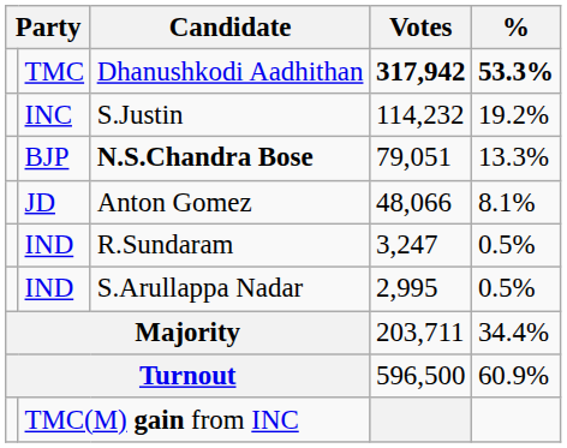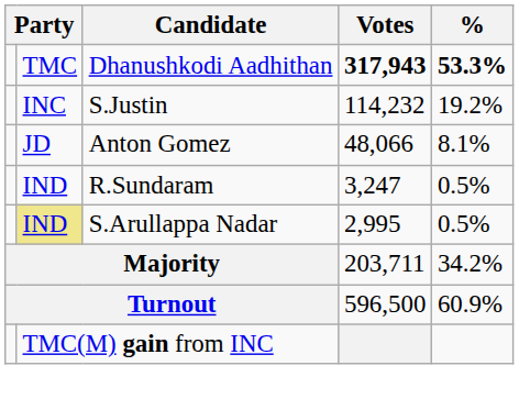Dhanushkodi Aadhithan | Votes: 317,942 -> 317,943
- row: BJP | N.S.Chandra Bose | 79,051 | 13.3%
S.Arullappa Nadar | column 2: no background -> khaki background
Majority | %: 34.4% -> 34.2%
